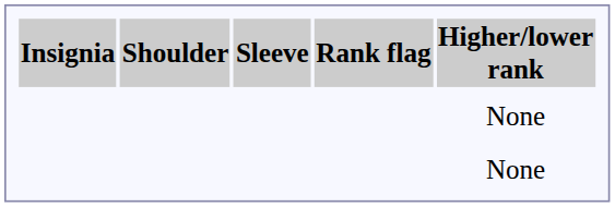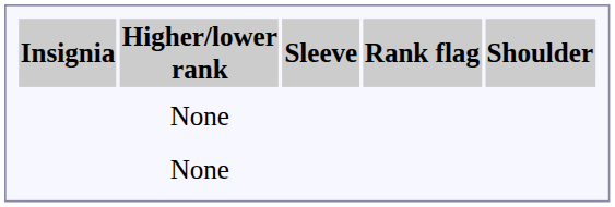columns swapped: Shoulder <-> Higher/lower rank
